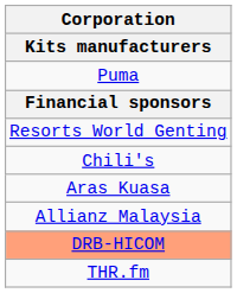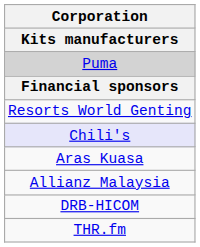Puma | Corporation: no background -> lightgrey background
Chili's | Corporation: no background -> lavender background
DRB-HICOM | Corporation: lightsalmon background -> no background
